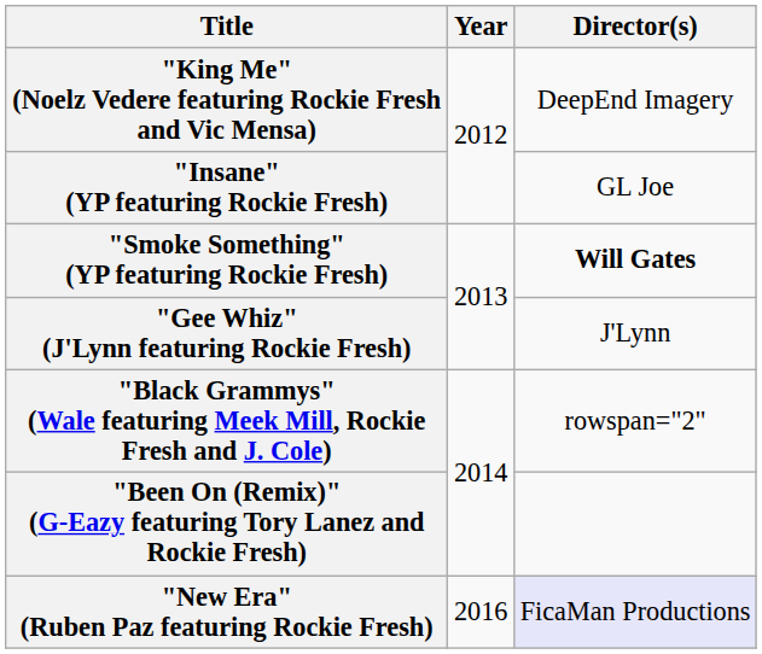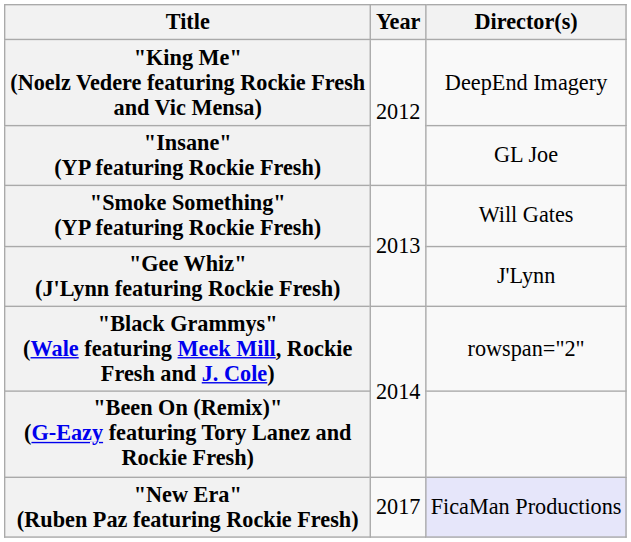"Smoke Something" (YP featuring Rockie Fresh) | Director(s): bold -> normal
"New Era" (Ruben Paz featuring Rockie Fresh) | Year: 2016 -> 2017
